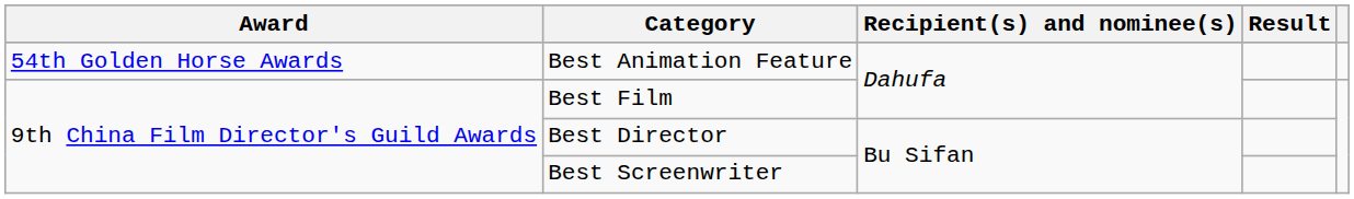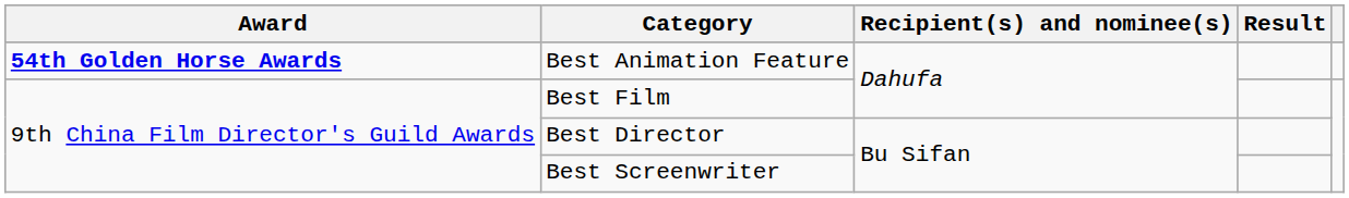Best Animation Feature | Award: normal -> bold
